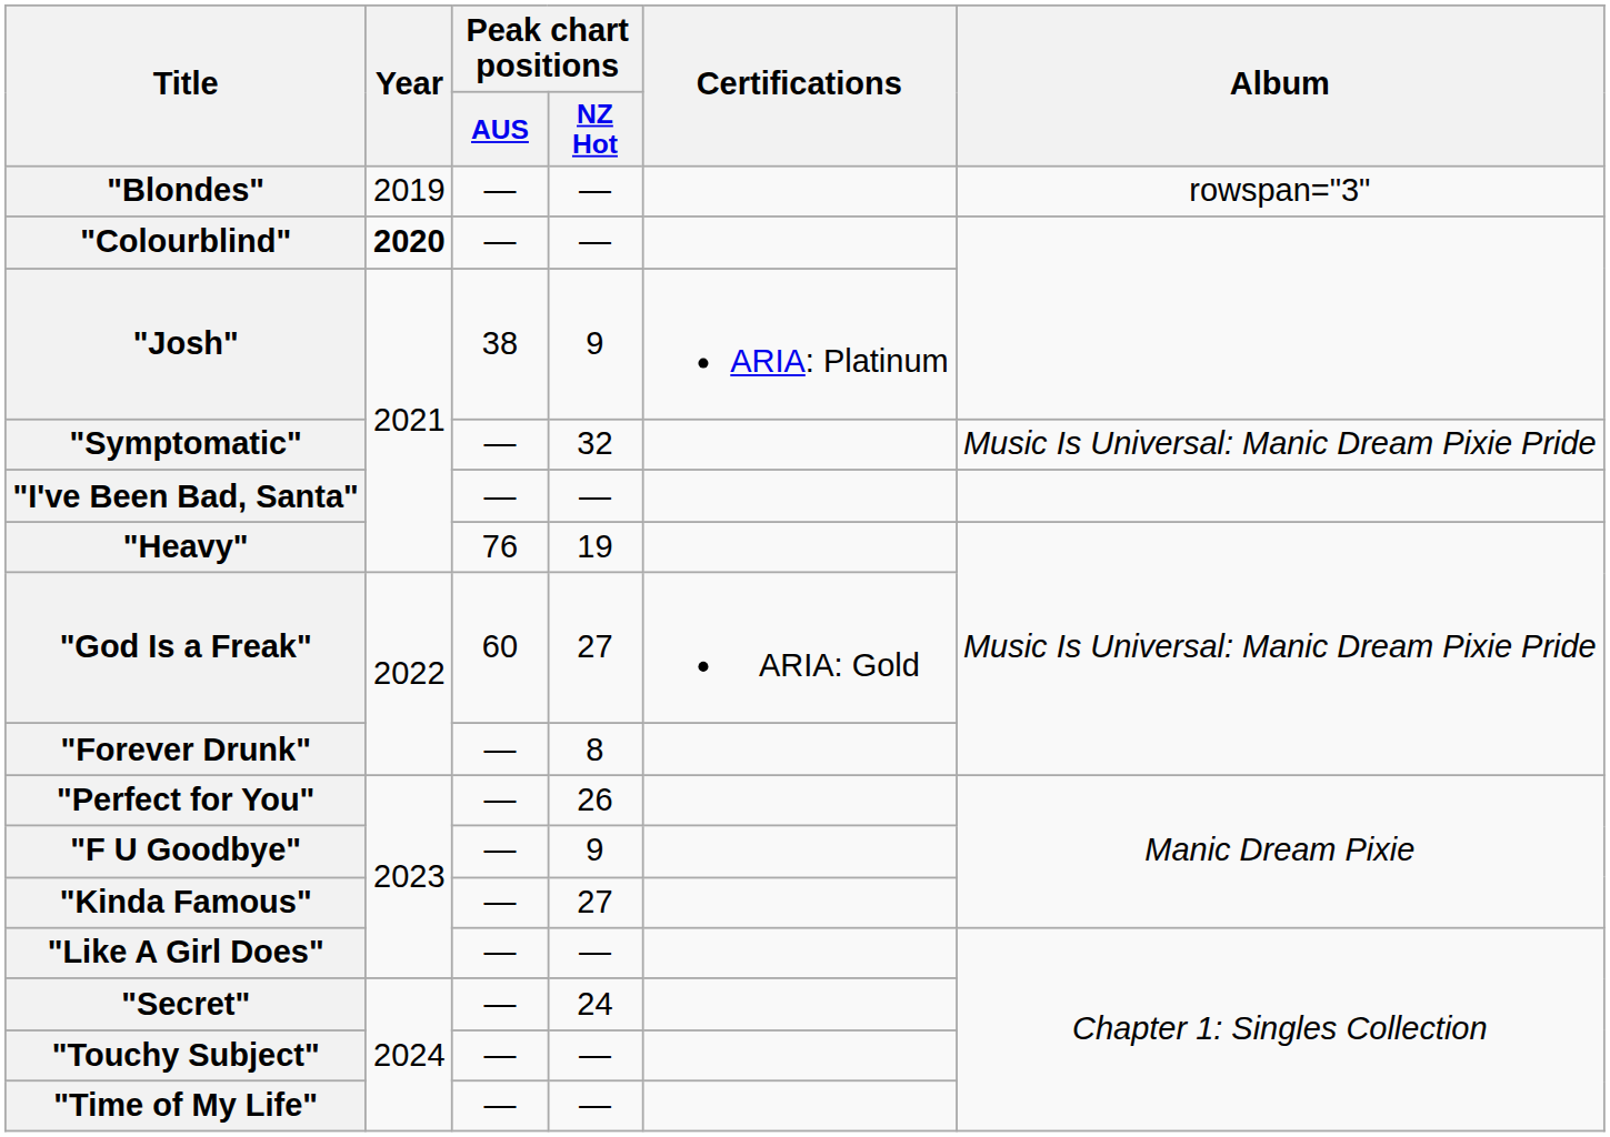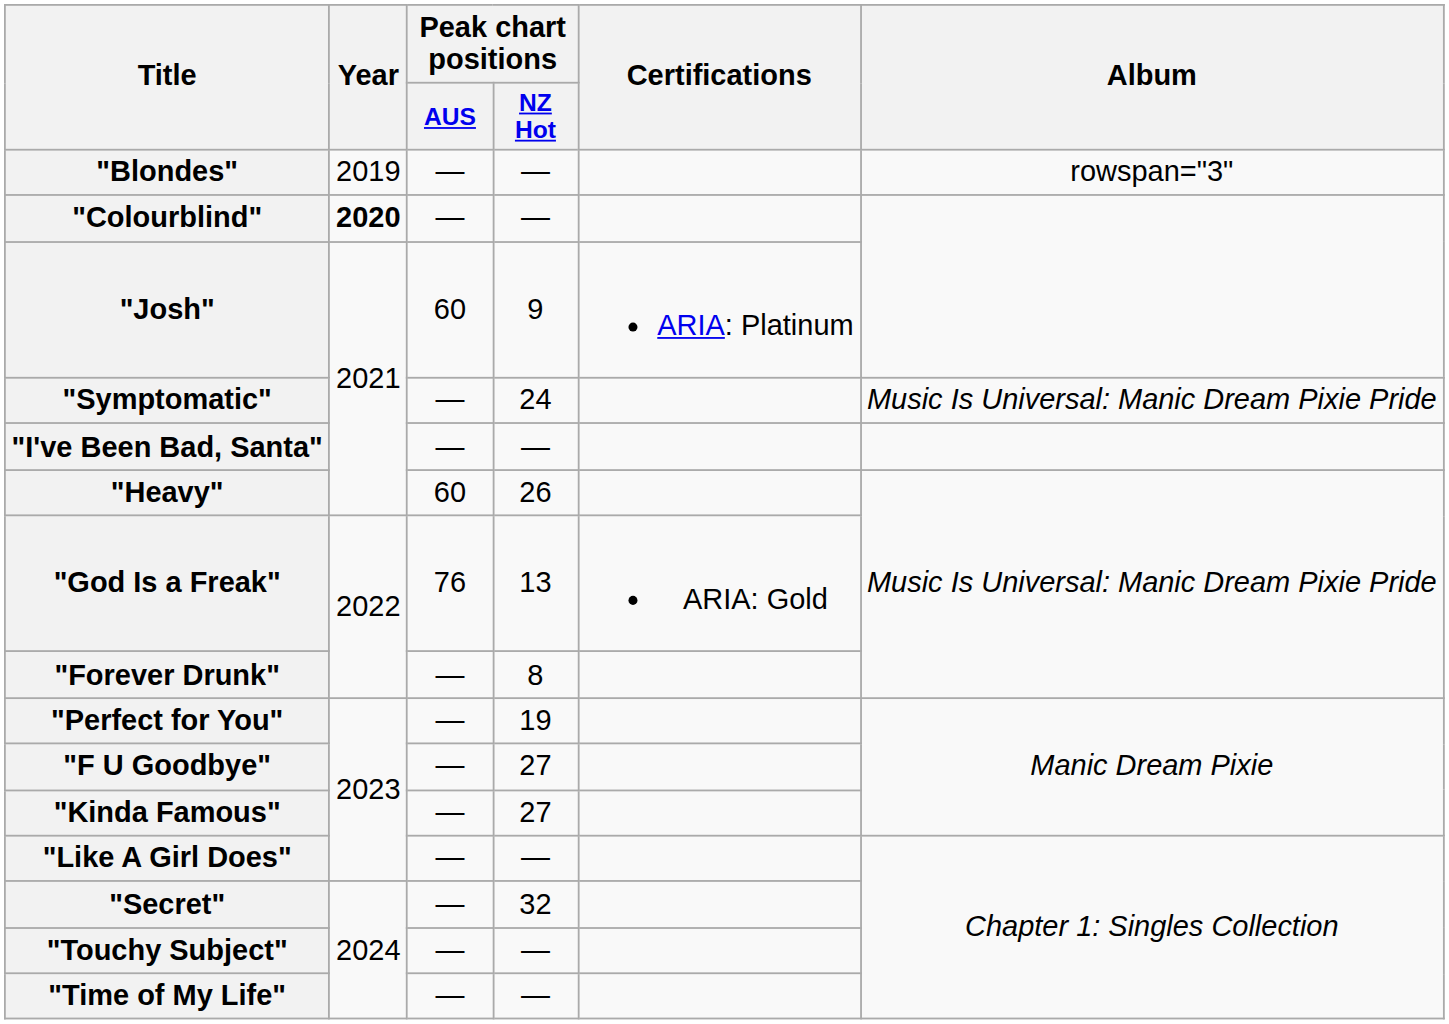"Josh" | Peak chart positions / AUS: 38 -> 60
"Symptomatic" | Peak chart positions / NZ Hot: 32 -> 24
"Heavy" | Peak chart positions / AUS: 76 -> 60
"Heavy" | Peak chart positions / NZ Hot: 19 -> 26
"God Is a Freak" | Peak chart positions / AUS: 60 -> 76
"God Is a Freak" | Peak chart positions / NZ Hot: 27 -> 13
"Perfect for You" | Peak chart positions / NZ Hot: 26 -> 19
"F U Goodbye" | Peak chart positions / NZ Hot: 9 -> 27
"Secret" | Peak chart positions / NZ Hot: 24 -> 32
